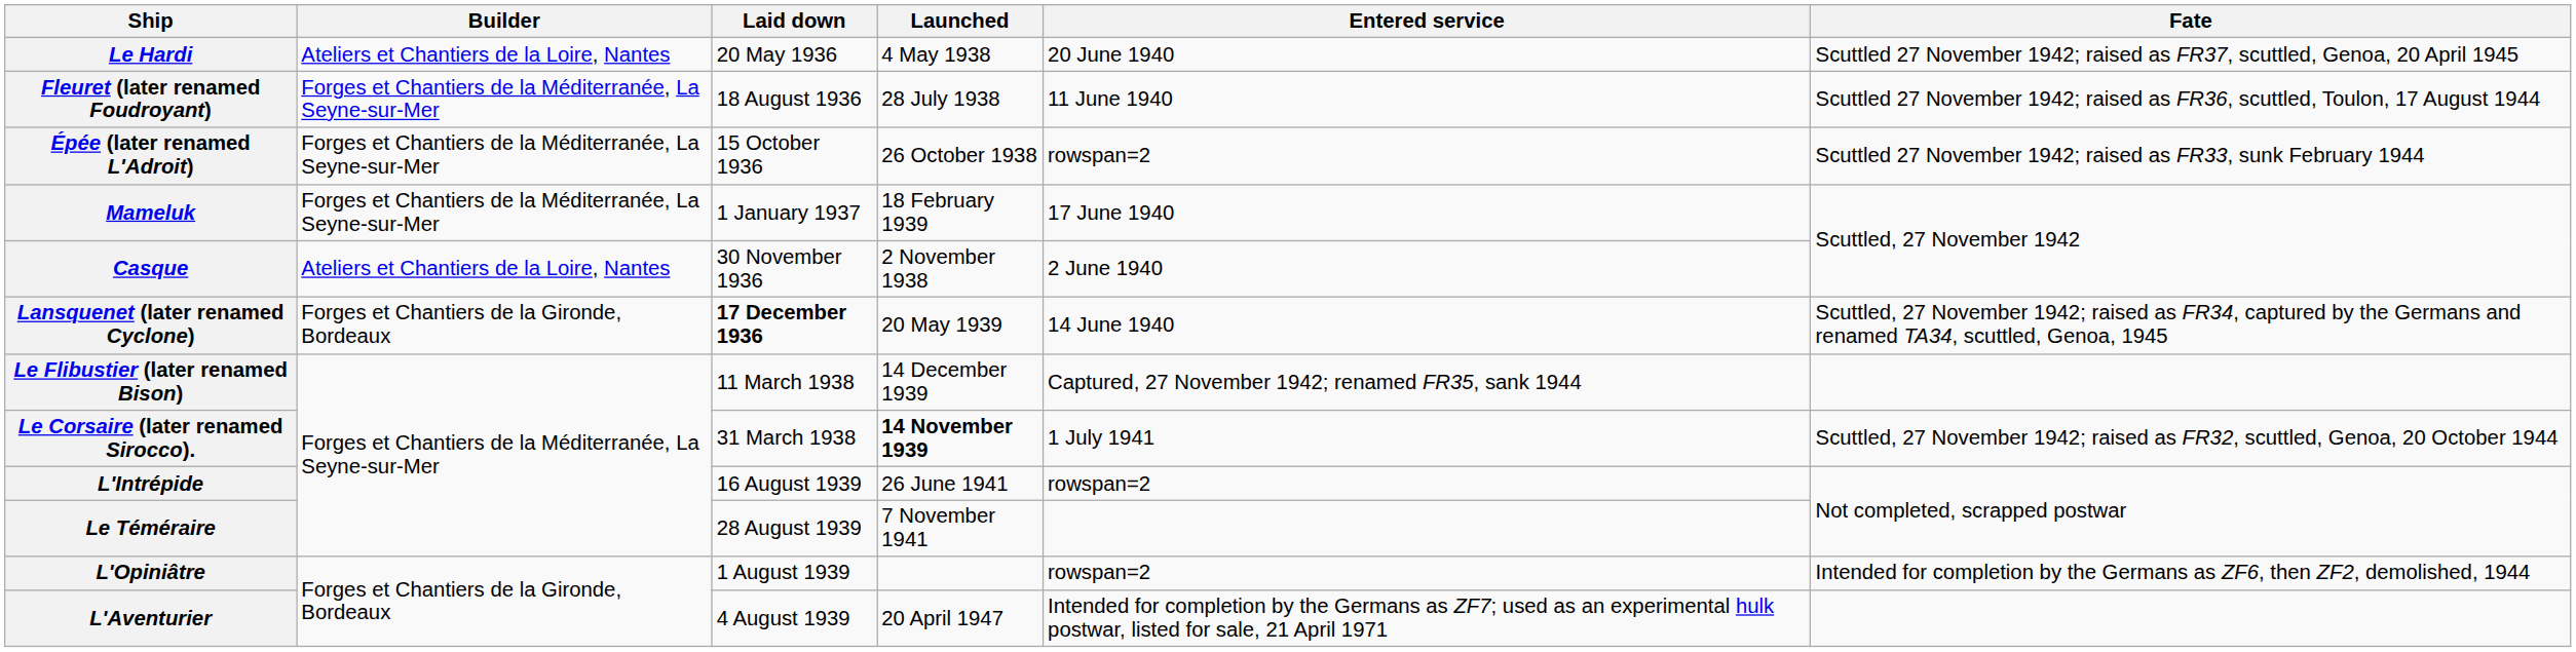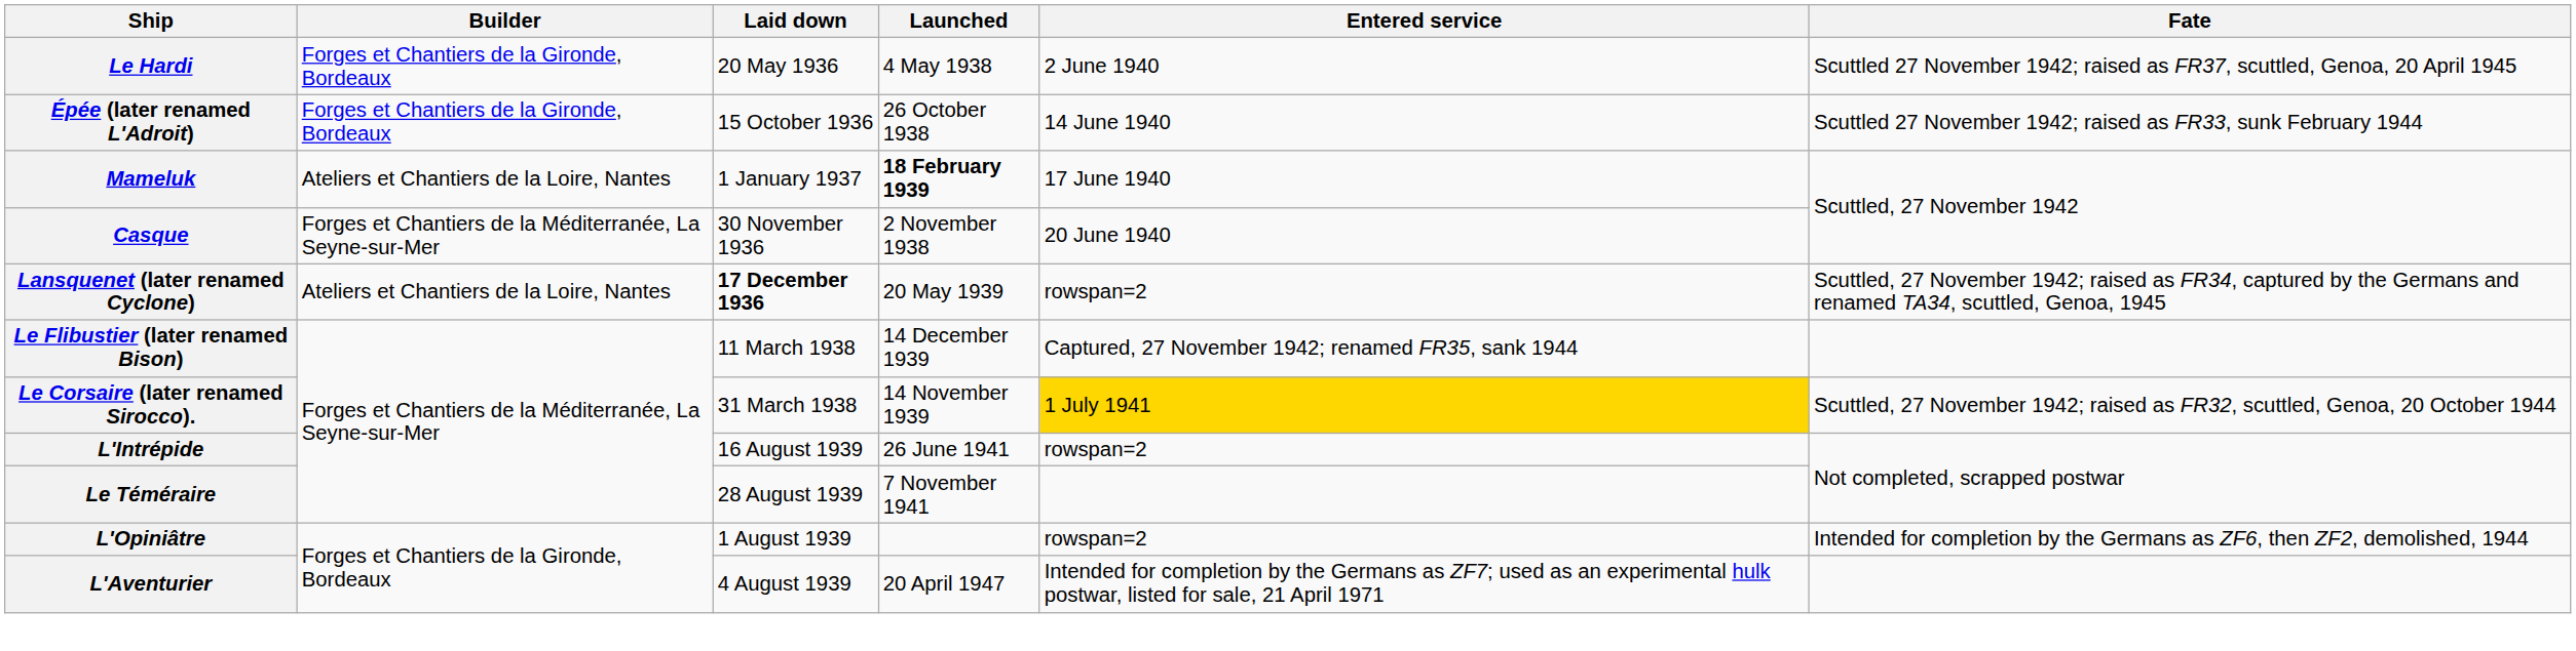Le Hardi | Builder: Ateliers et Chantiers de la Loire, Nantes -> Forges et Chantiers de la Gironde, Bordeaux
Le Hardi | Entered service: 20 June 1940 -> 2 June 1940
- row: Fleuret (later renamed Foudroyant) | Forges et Chantiers de la Méditerranée, La Seyne-sur-Mer | 18 August 1936 | 28 July 1938 | 11 June 1940 | Scuttled 27 November 1942; raised as FR36, scuttled, Toulon, 17 August 1944
Épée (later renamed L'Adroit) | Builder: Forges et Chantiers de la Méditerranée, La Seyne-sur-Mer -> Forges et Chantiers de la Gironde, Bordeaux
Épée (later renamed L'Adroit) | Entered service: rowspan=2 -> 14 June 1940
Mameluk | Builder: Forges et Chantiers de la Méditerranée, La Seyne-sur-Mer -> Ateliers et Chantiers de la Loire, Nantes
Mameluk | Launched: normal -> bold
Casque | Builder: Ateliers et Chantiers de la Loire, Nantes -> Forges et Chantiers de la Méditerranée, La Seyne-sur-Mer
Casque | Entered service: 2 June 1940 -> 20 June 1940
Lansquenet (later renamed Cyclone) | Builder: Forges et Chantiers de la Gironde, Bordeaux -> Ateliers et Chantiers de la Loire, Nantes
Lansquenet (later renamed Cyclone) | Entered service: 14 June 1940 -> rowspan=2
Le Corsaire (later renamed Sirocco). | Launched: bold -> normal
Le Corsaire (later renamed Sirocco). | Entered service: no background -> gold background
